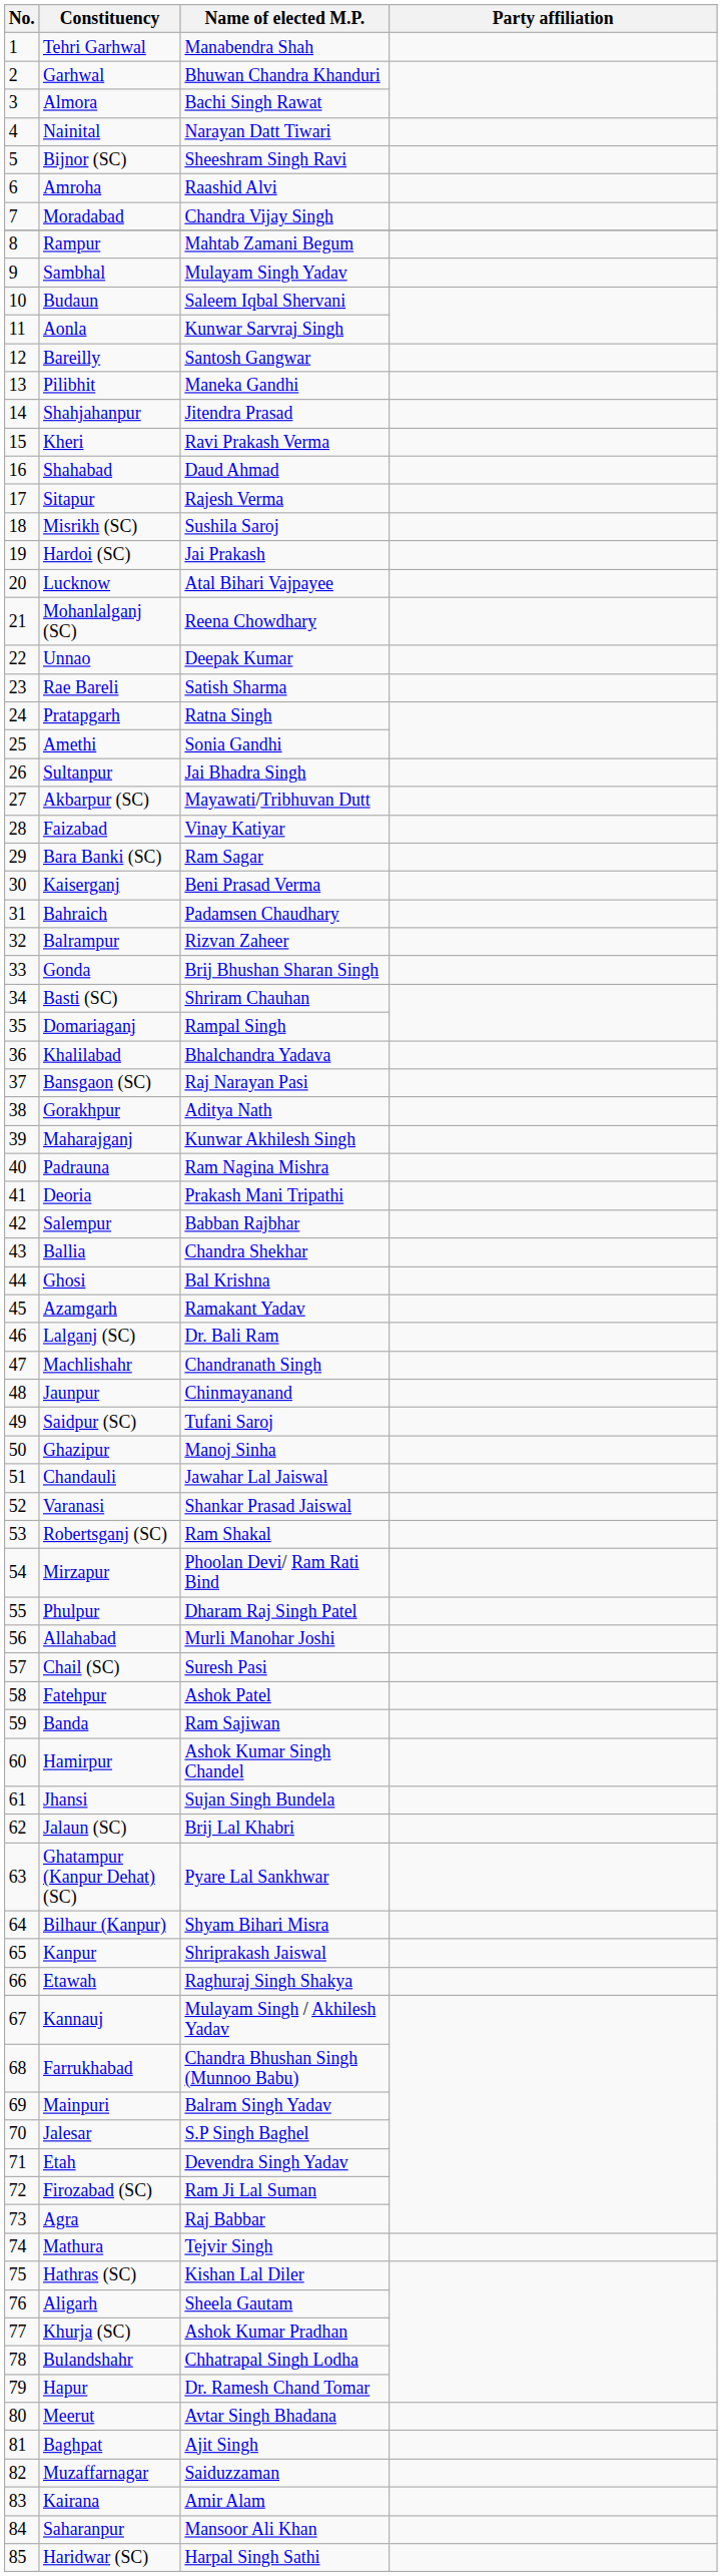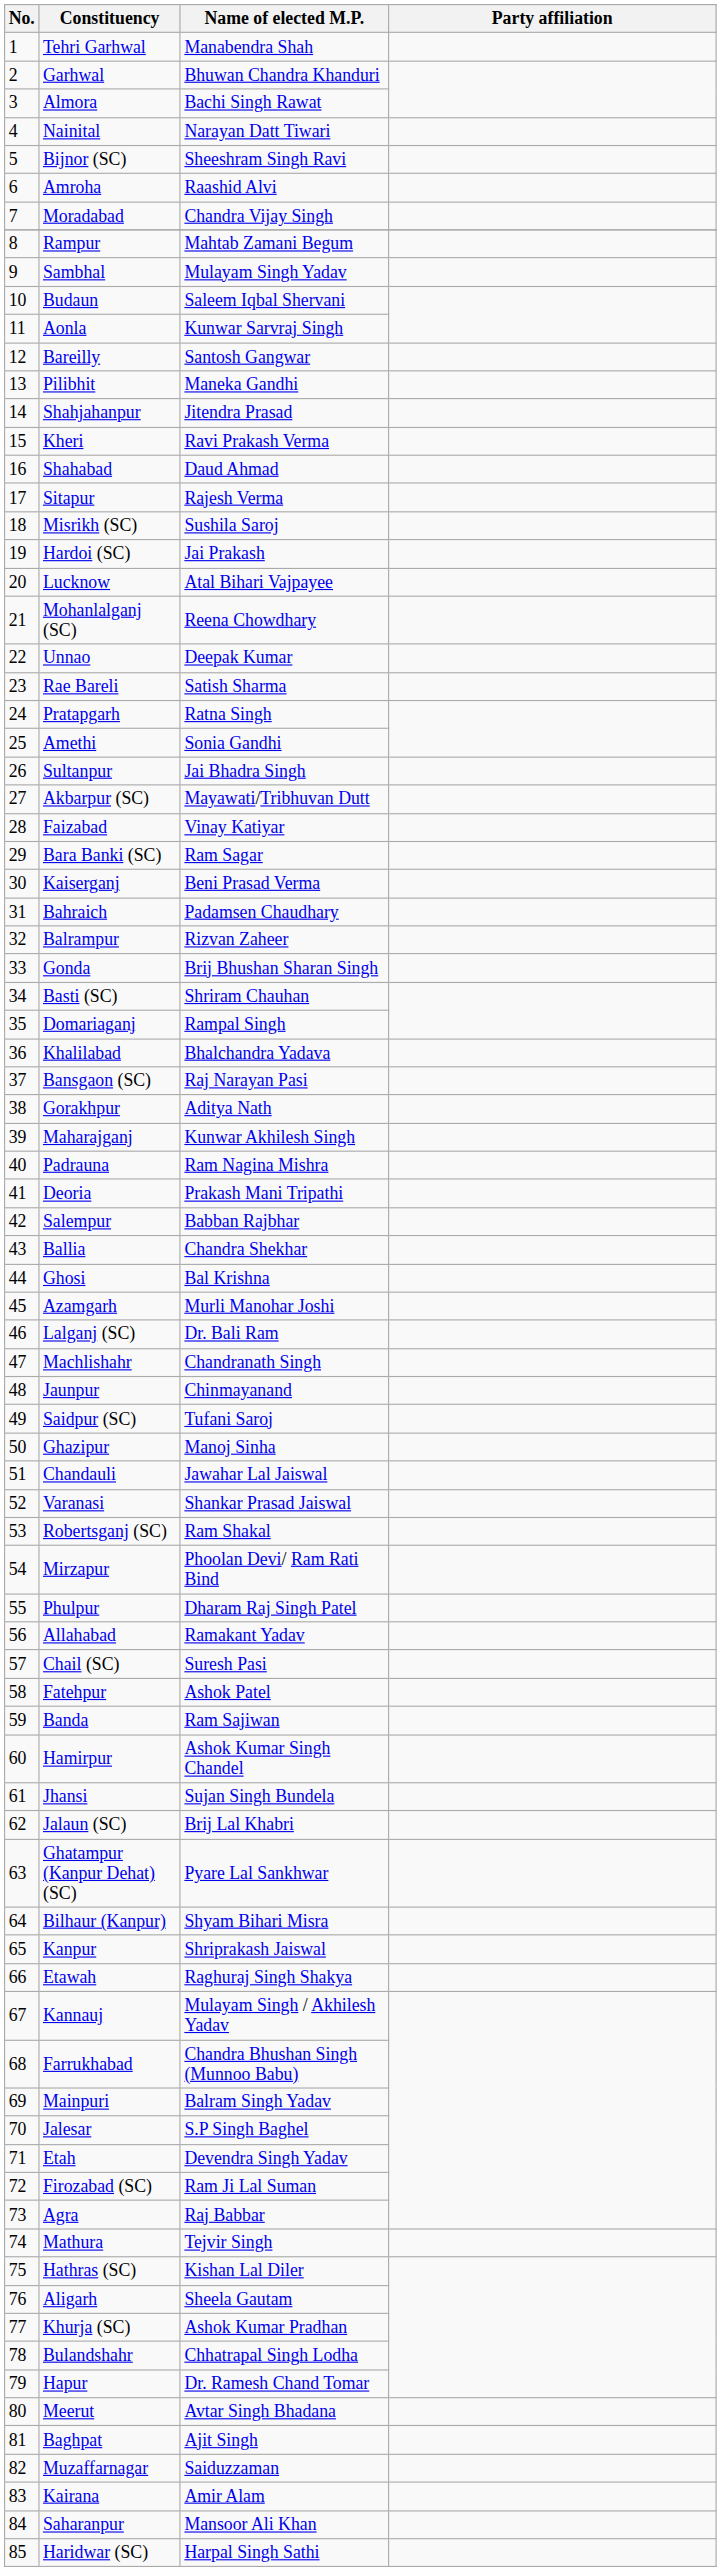Azamgarh | Name of elected M.P.: Ramakant Yadav -> Murli Manohar Joshi
Allahabad | Name of elected M.P.: Murli Manohar Joshi -> Ramakant Yadav
